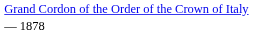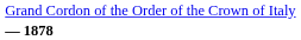row 2 | column 1: normal -> bold
